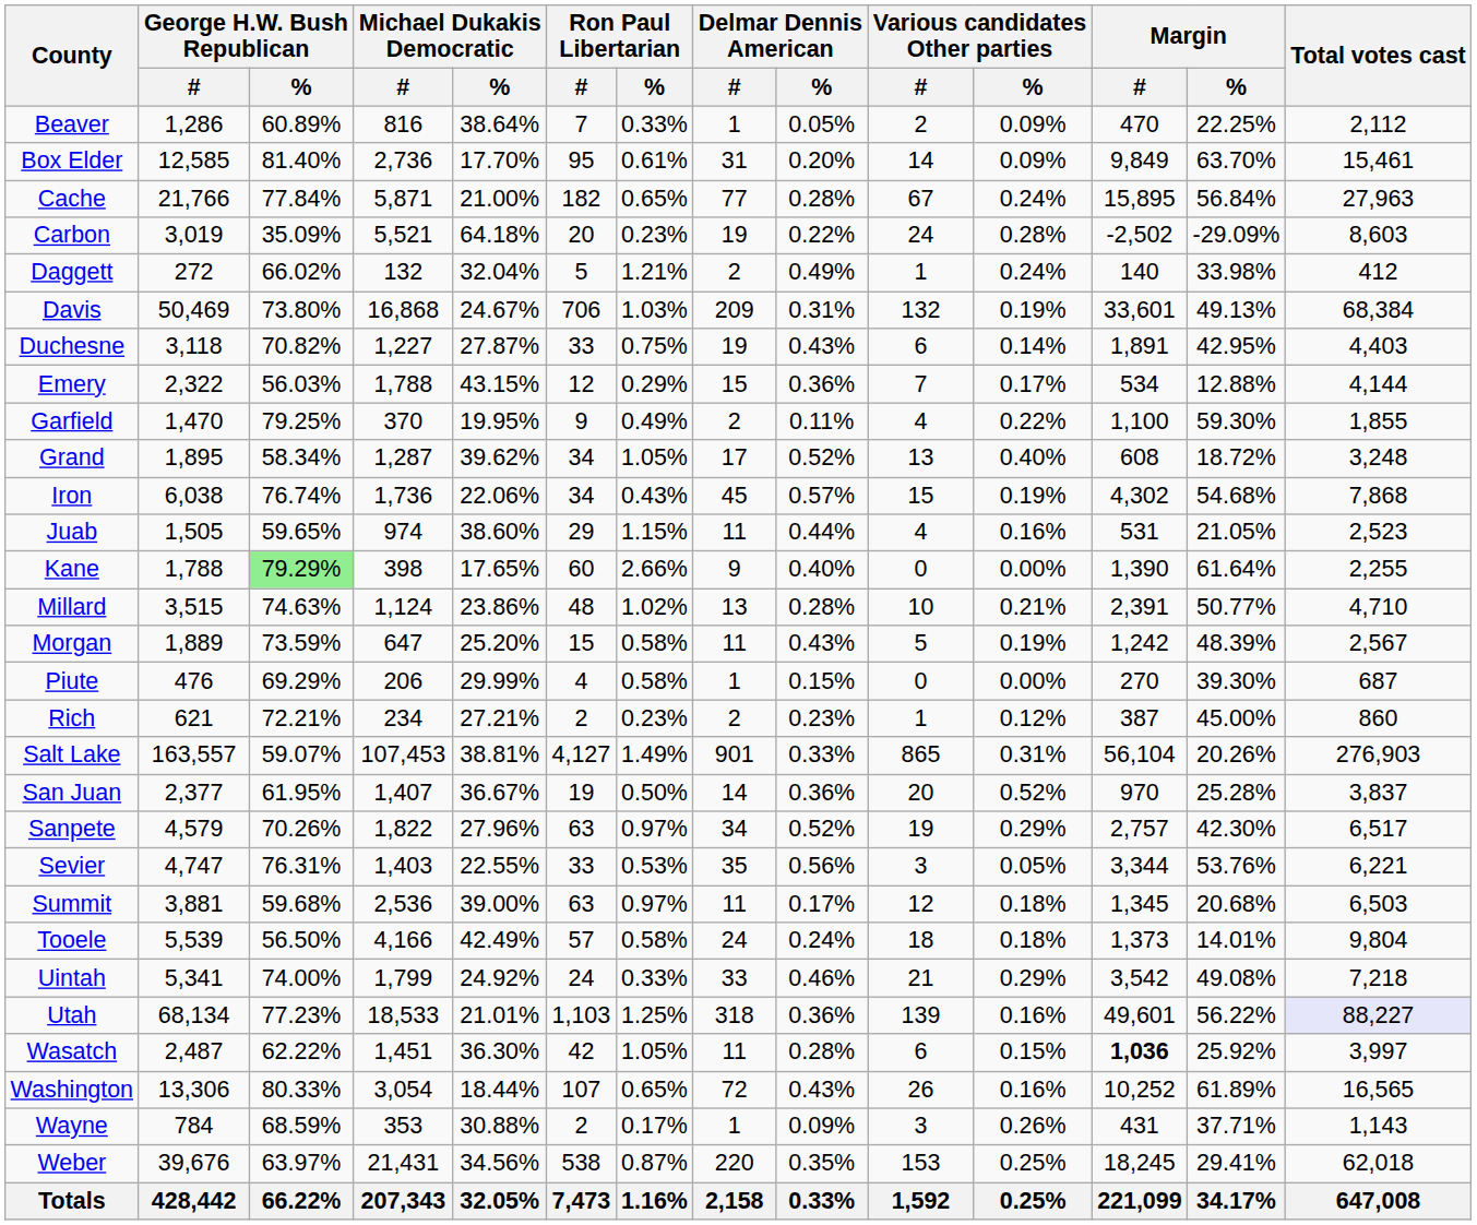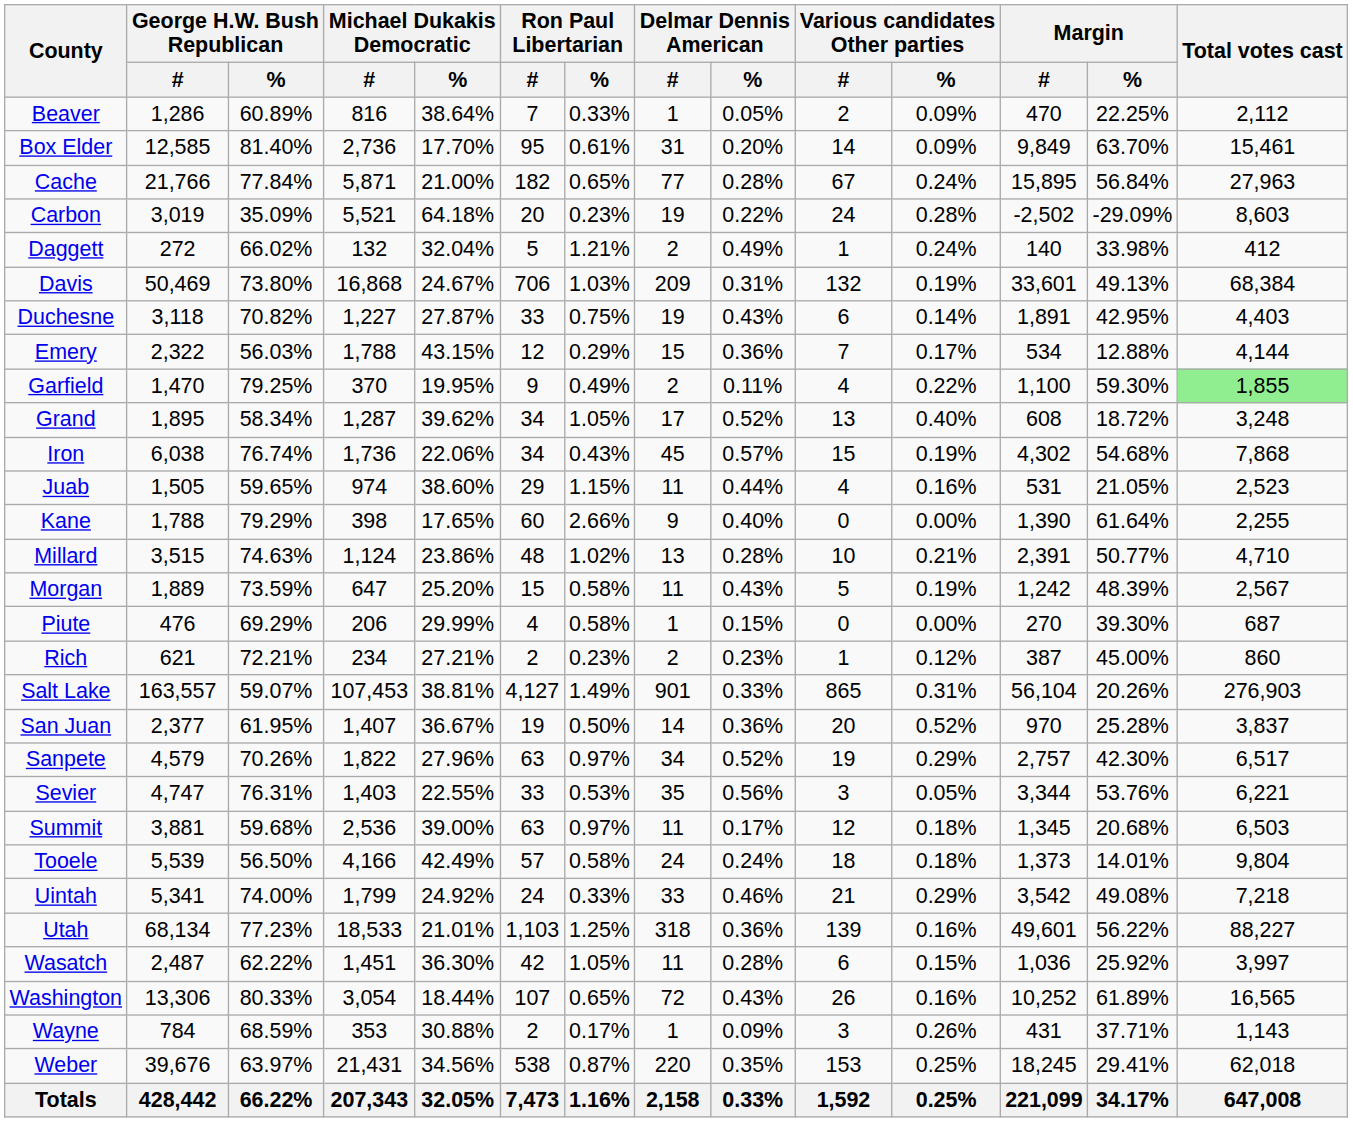Garfield | Total votes cast: no background -> lightgreen background
Kane | George H.W. Bush Republican / %: lightgreen background -> no background
Utah | Total votes cast: lavender background -> no background
Wasatch | Margin / #: bold -> normal
